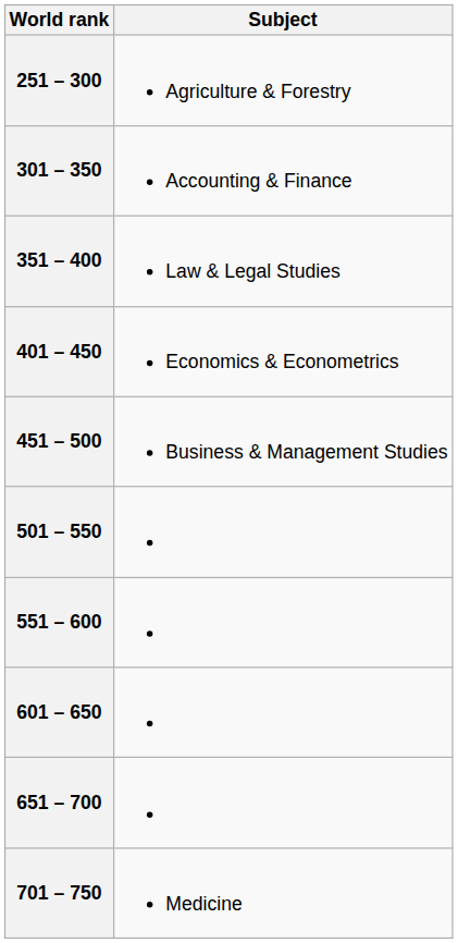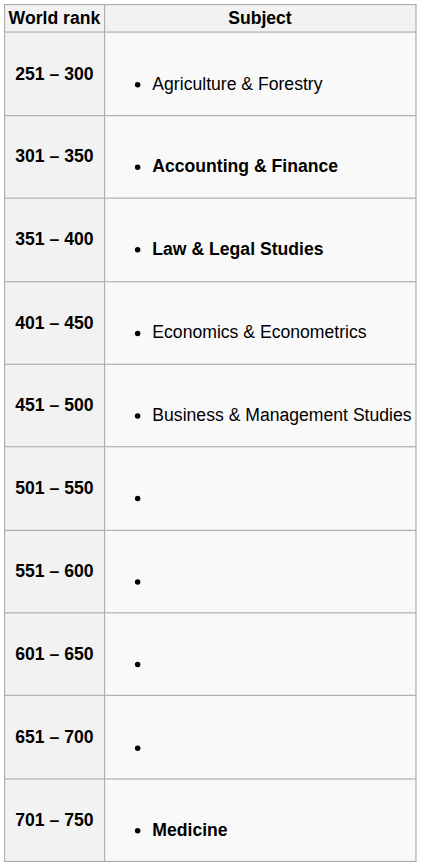301 – 350 | Subject: normal -> bold
351 – 400 | Subject: normal -> bold
701 – 750 | Subject: normal -> bold
